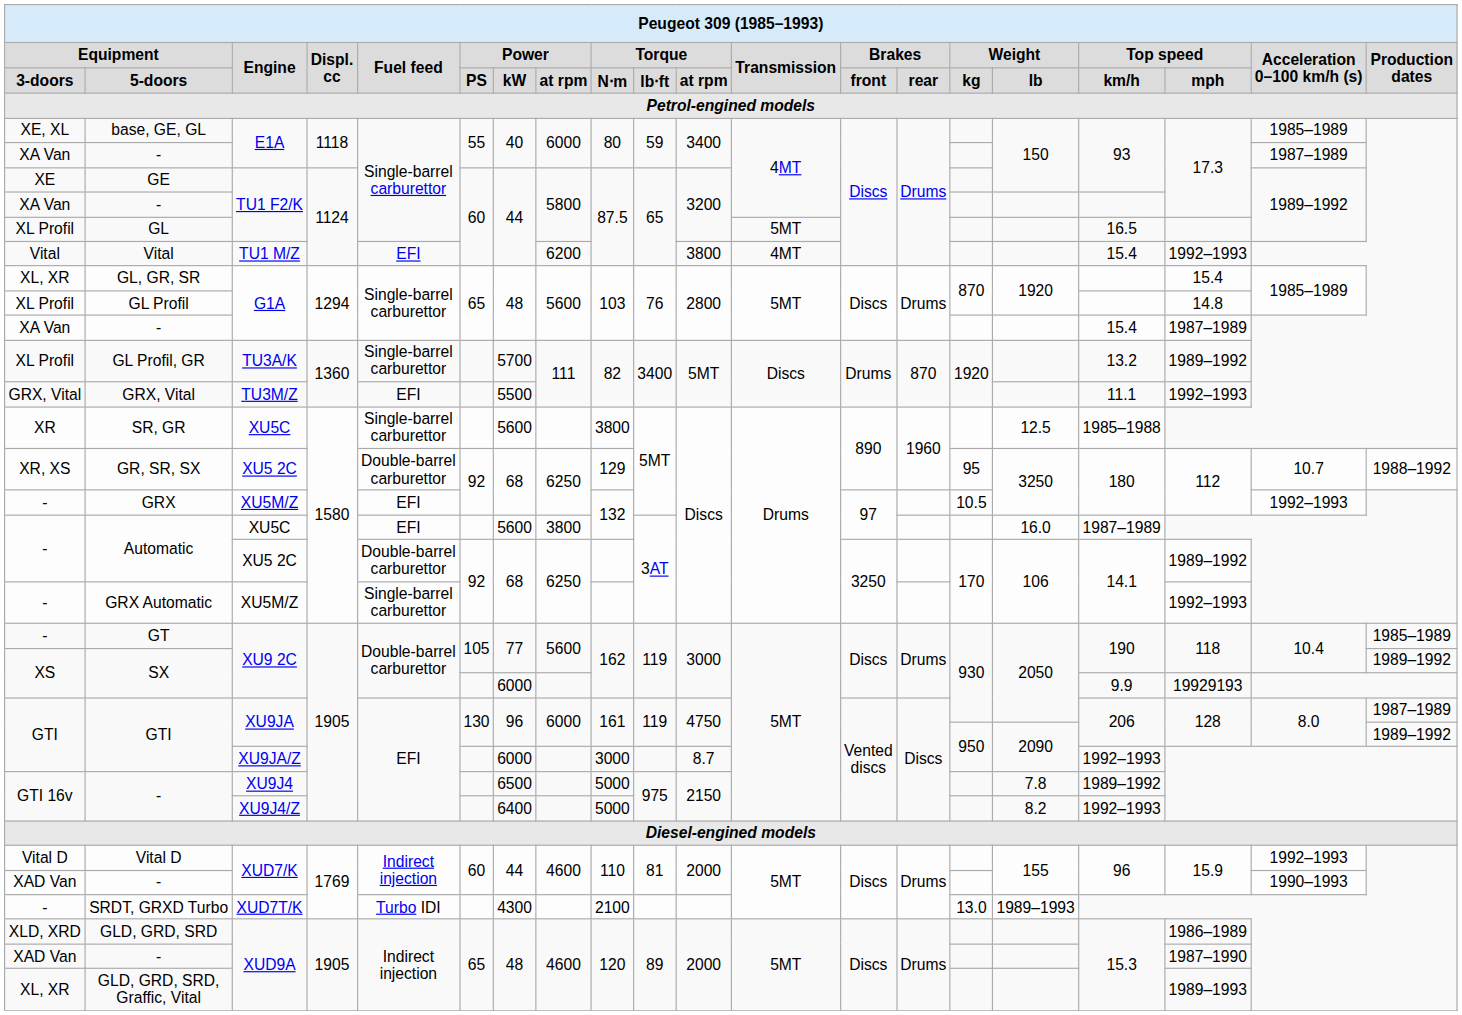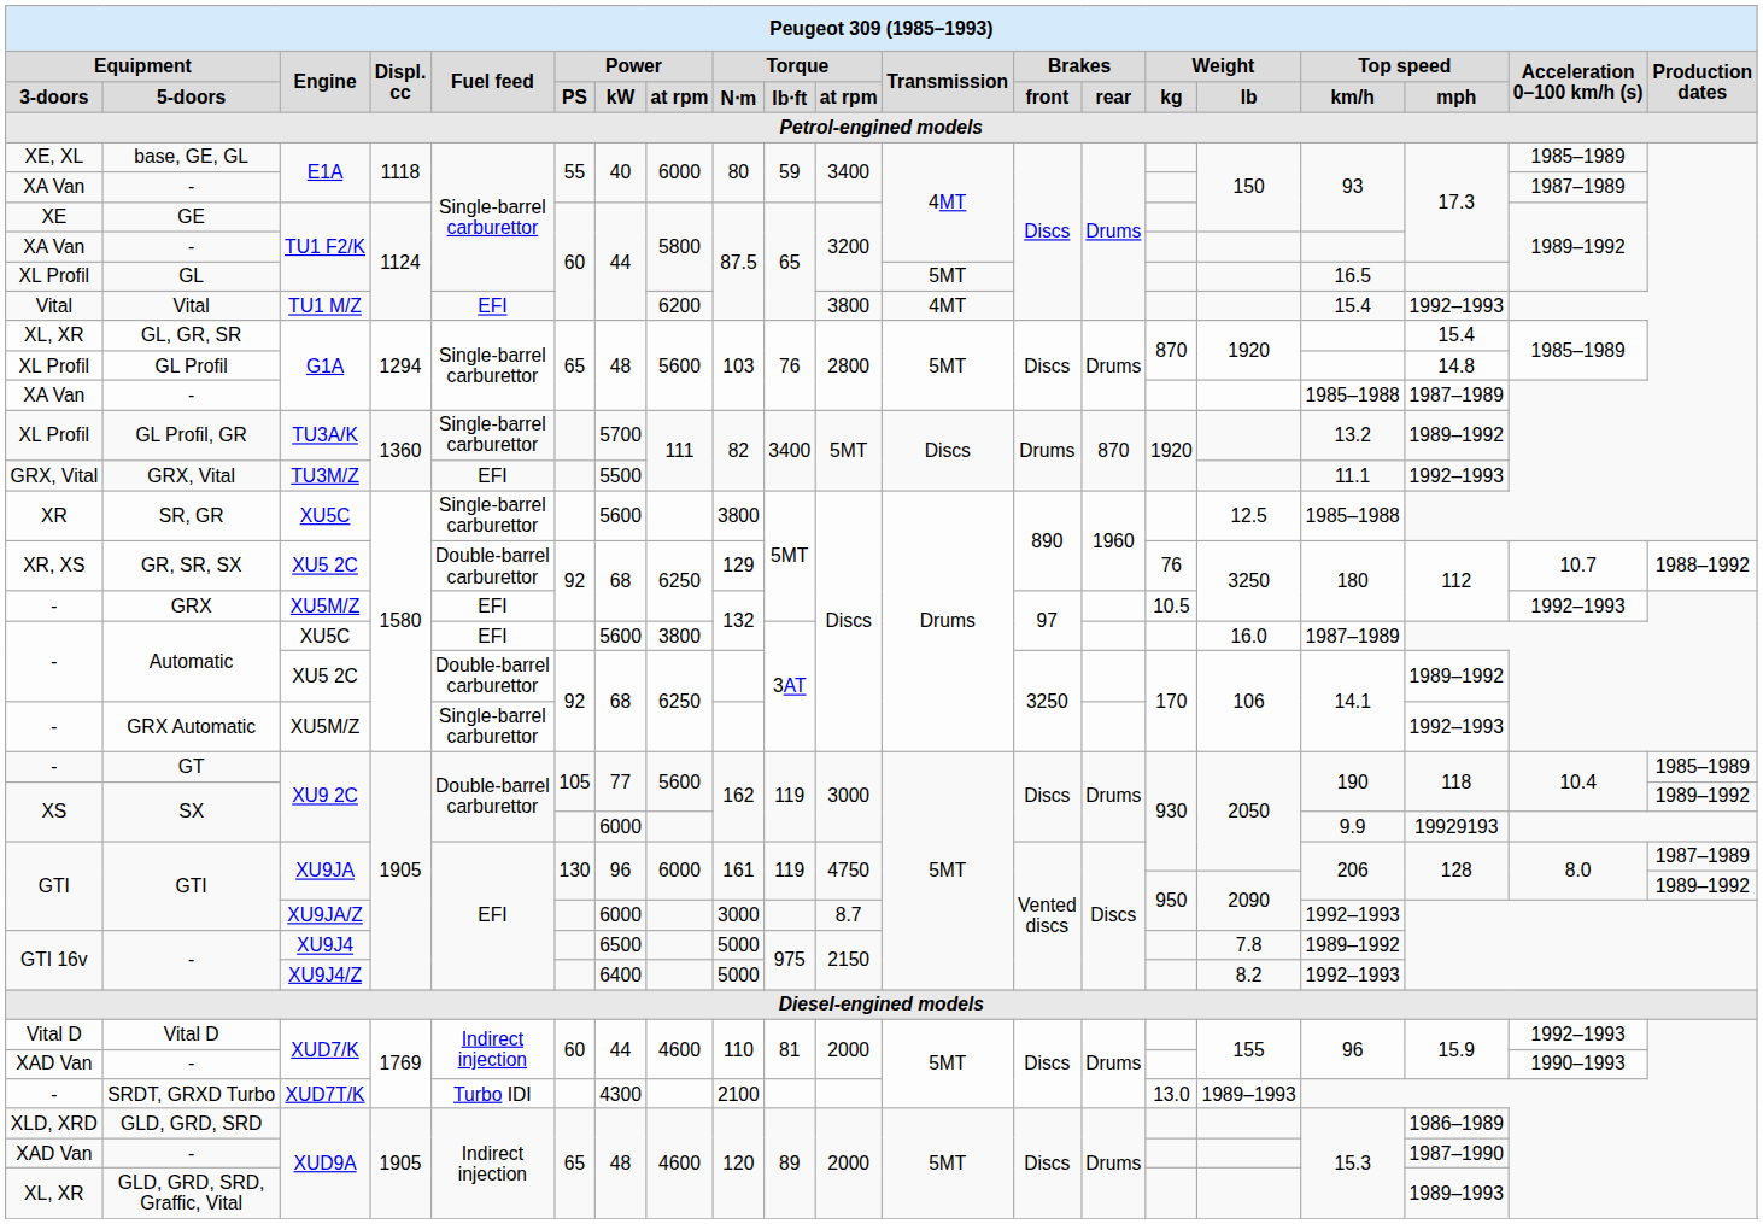- / G1A | column 17: 15.4 -> 1985–1988
GR, SR, SX | column 15: 95 -> 76
